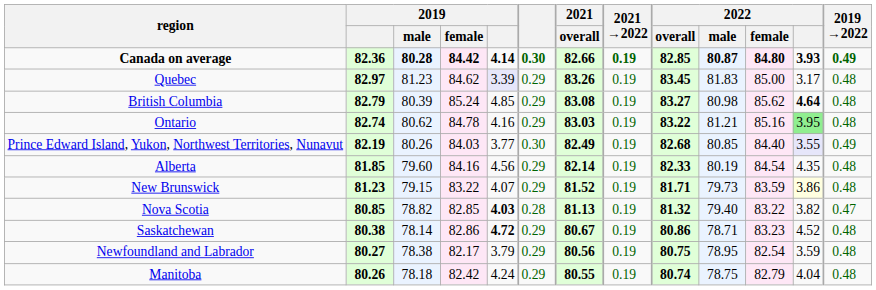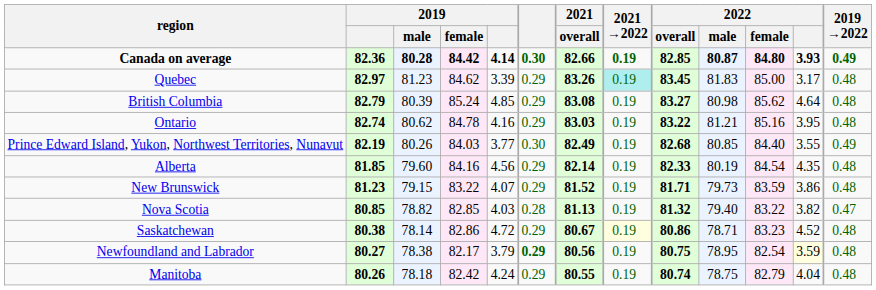Quebec | column 5: lavender background -> no background
Quebec | 2021 →2022: no background -> paleturquoise background
British Columbia | 2022: bold -> normal
Ontario | 2022: lightgreen background -> no background
Prince Edward Island, Yukon, Northwest Territories, Nunavut | 2022: lavender background -> no background
New Brunswick | 2022: lightyellow background -> no background
Nova Scotia | column 5: bold -> normal
Saskatchewan | column 5: bold -> normal
Saskatchewan | 2021 →2022: no background -> lightyellow background
Newfoundland and Labrador | column 6: normal -> bold
Newfoundland and Labrador | 2022: no background -> lightyellow background
